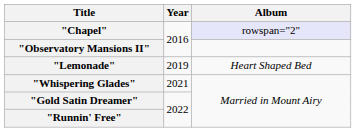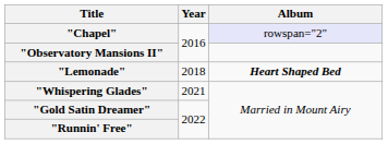"Lemonade" | Year: 2019 -> 2018
"Lemonade" | Album: normal -> bold
